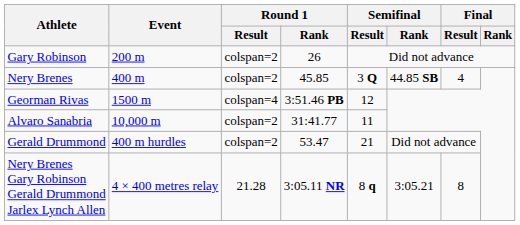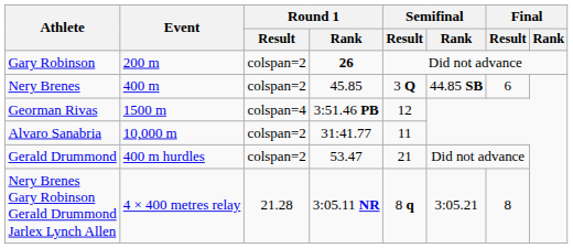Gary Robinson | Round 1 / Rank: normal -> bold
Nery Brenes | Final / Result: 4 -> 6
